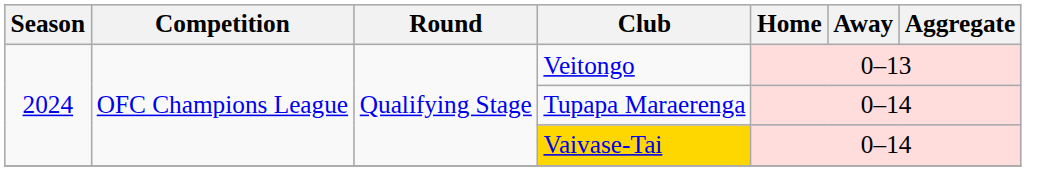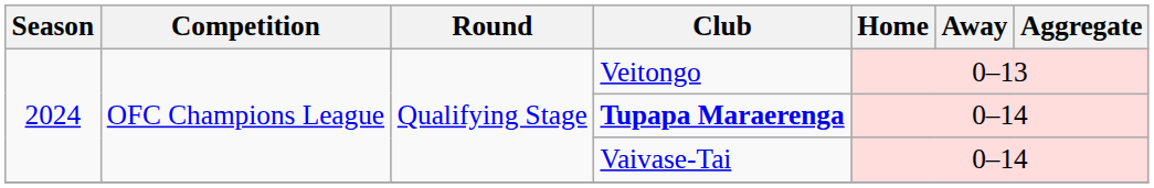Tupapa Maraerenga | Club: normal -> bold
Vaivase-Tai | Club: gold background -> no background
